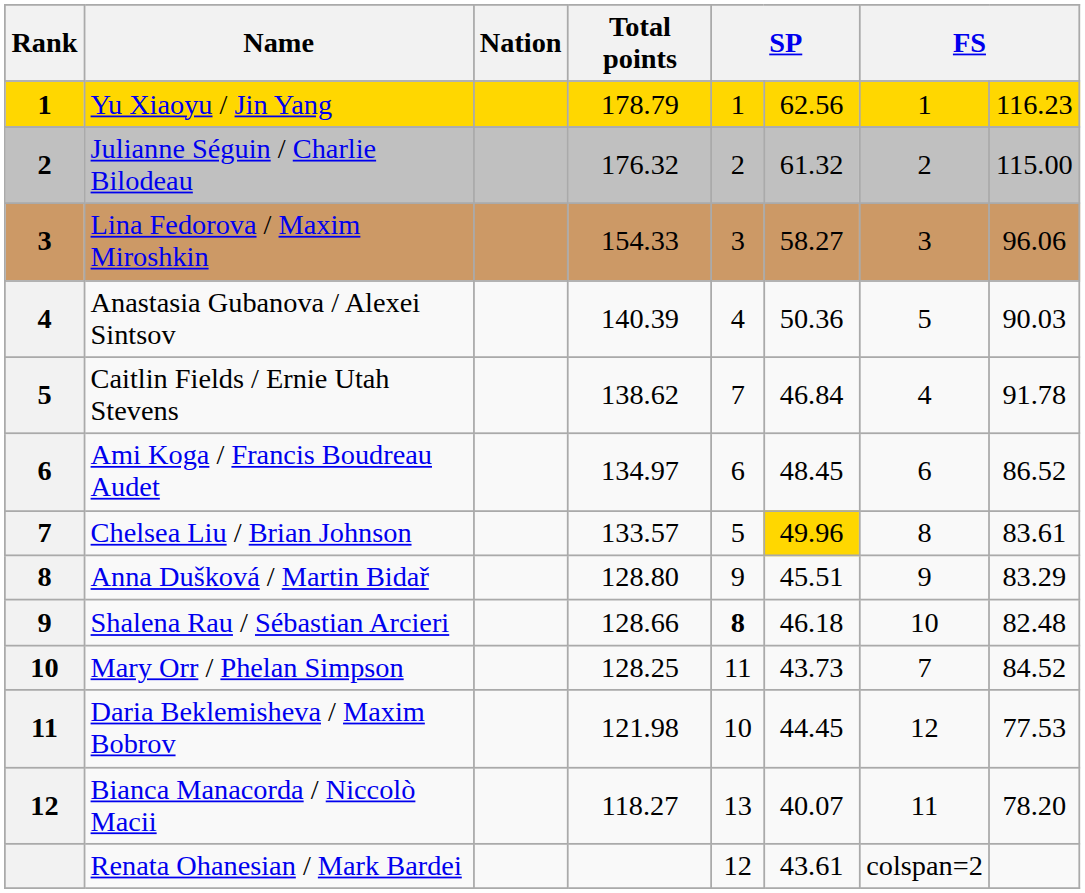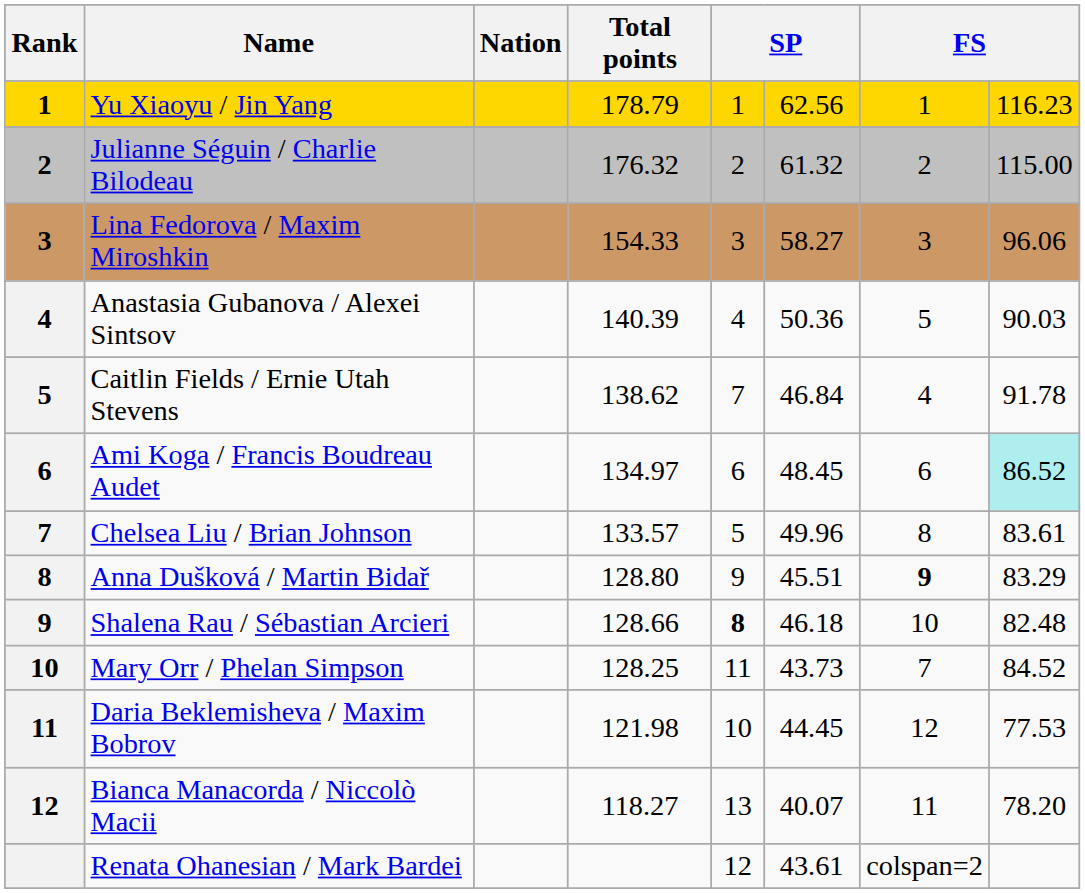Ami Koga / Francis Boudreau Audet | column 8: no background -> paleturquoise background
Chelsea Liu / Brian Johnson | column 6: gold background -> no background
Anna Dušková / Martin Bidař | column 7: normal -> bold
